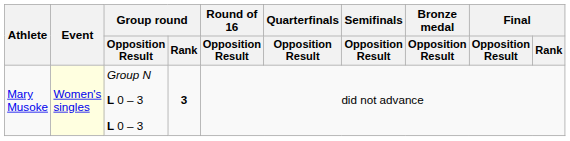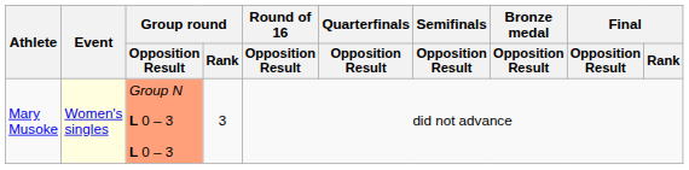Mary Musoke | Group round / Opposition Result: no background -> lightsalmon background
Mary Musoke | Group round / Rank: bold -> normal
